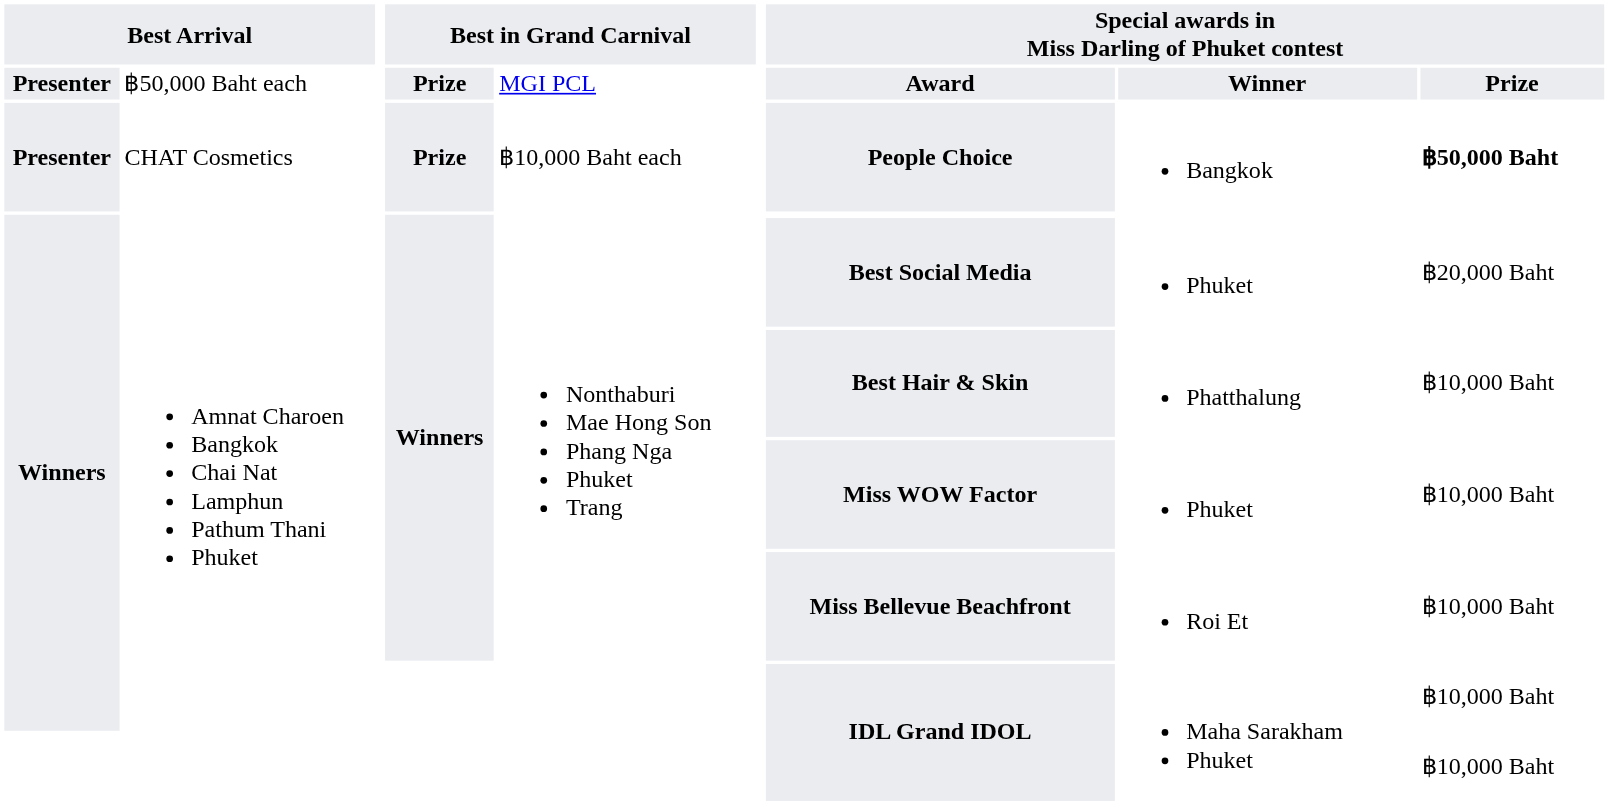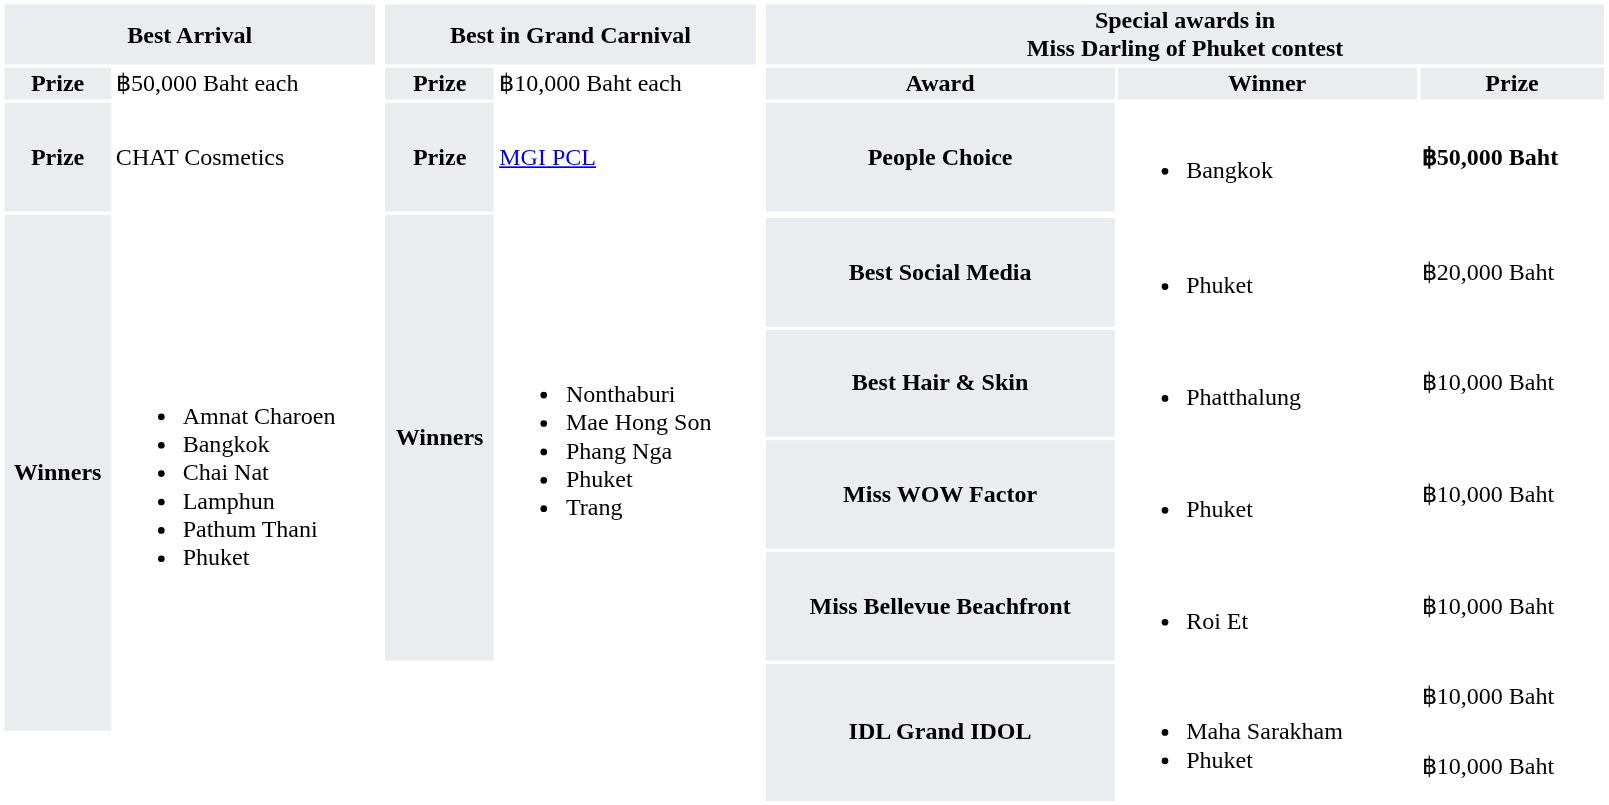row 2 | column 1: Presenter -> Prize
row 2 | column 4: MGI PCL -> ฿10,000 Baht each
row 3 | column 1: Presenter -> Prize
row 3 | column 4: ฿10,000 Baht each -> MGI PCL
